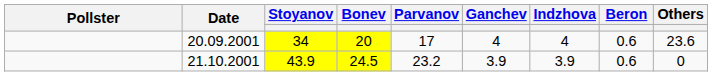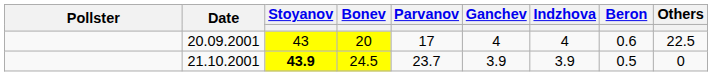20.09.2001 | Stoyanov: 34 -> 43
20.09.2001 | Others: 23.6 -> 22.5
21.10.2001 | Stoyanov: normal -> bold
21.10.2001 | Parvanov: 23.2 -> 23.7
21.10.2001 | Beron: 0.6 -> 0.5
